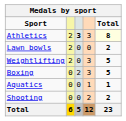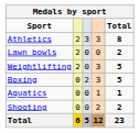Athletics | column 3: bold -> normal
Athletics | Total: lightyellow background -> no background
